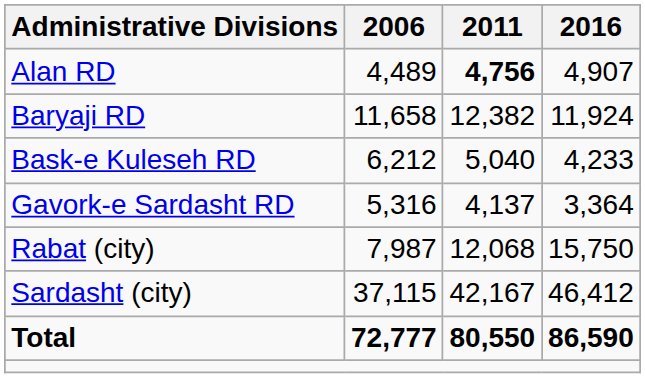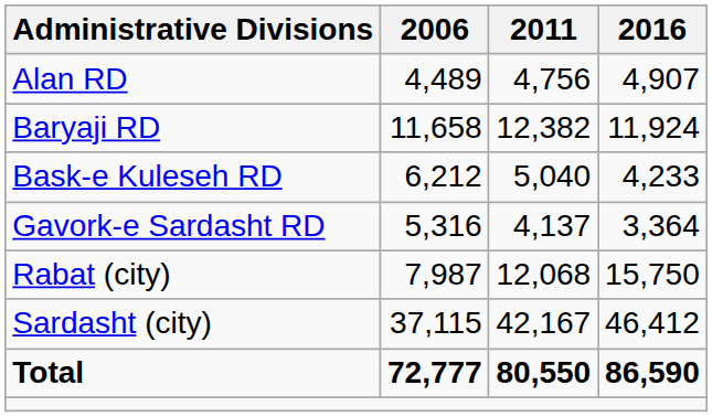Alan RD | 2011: bold -> normal
